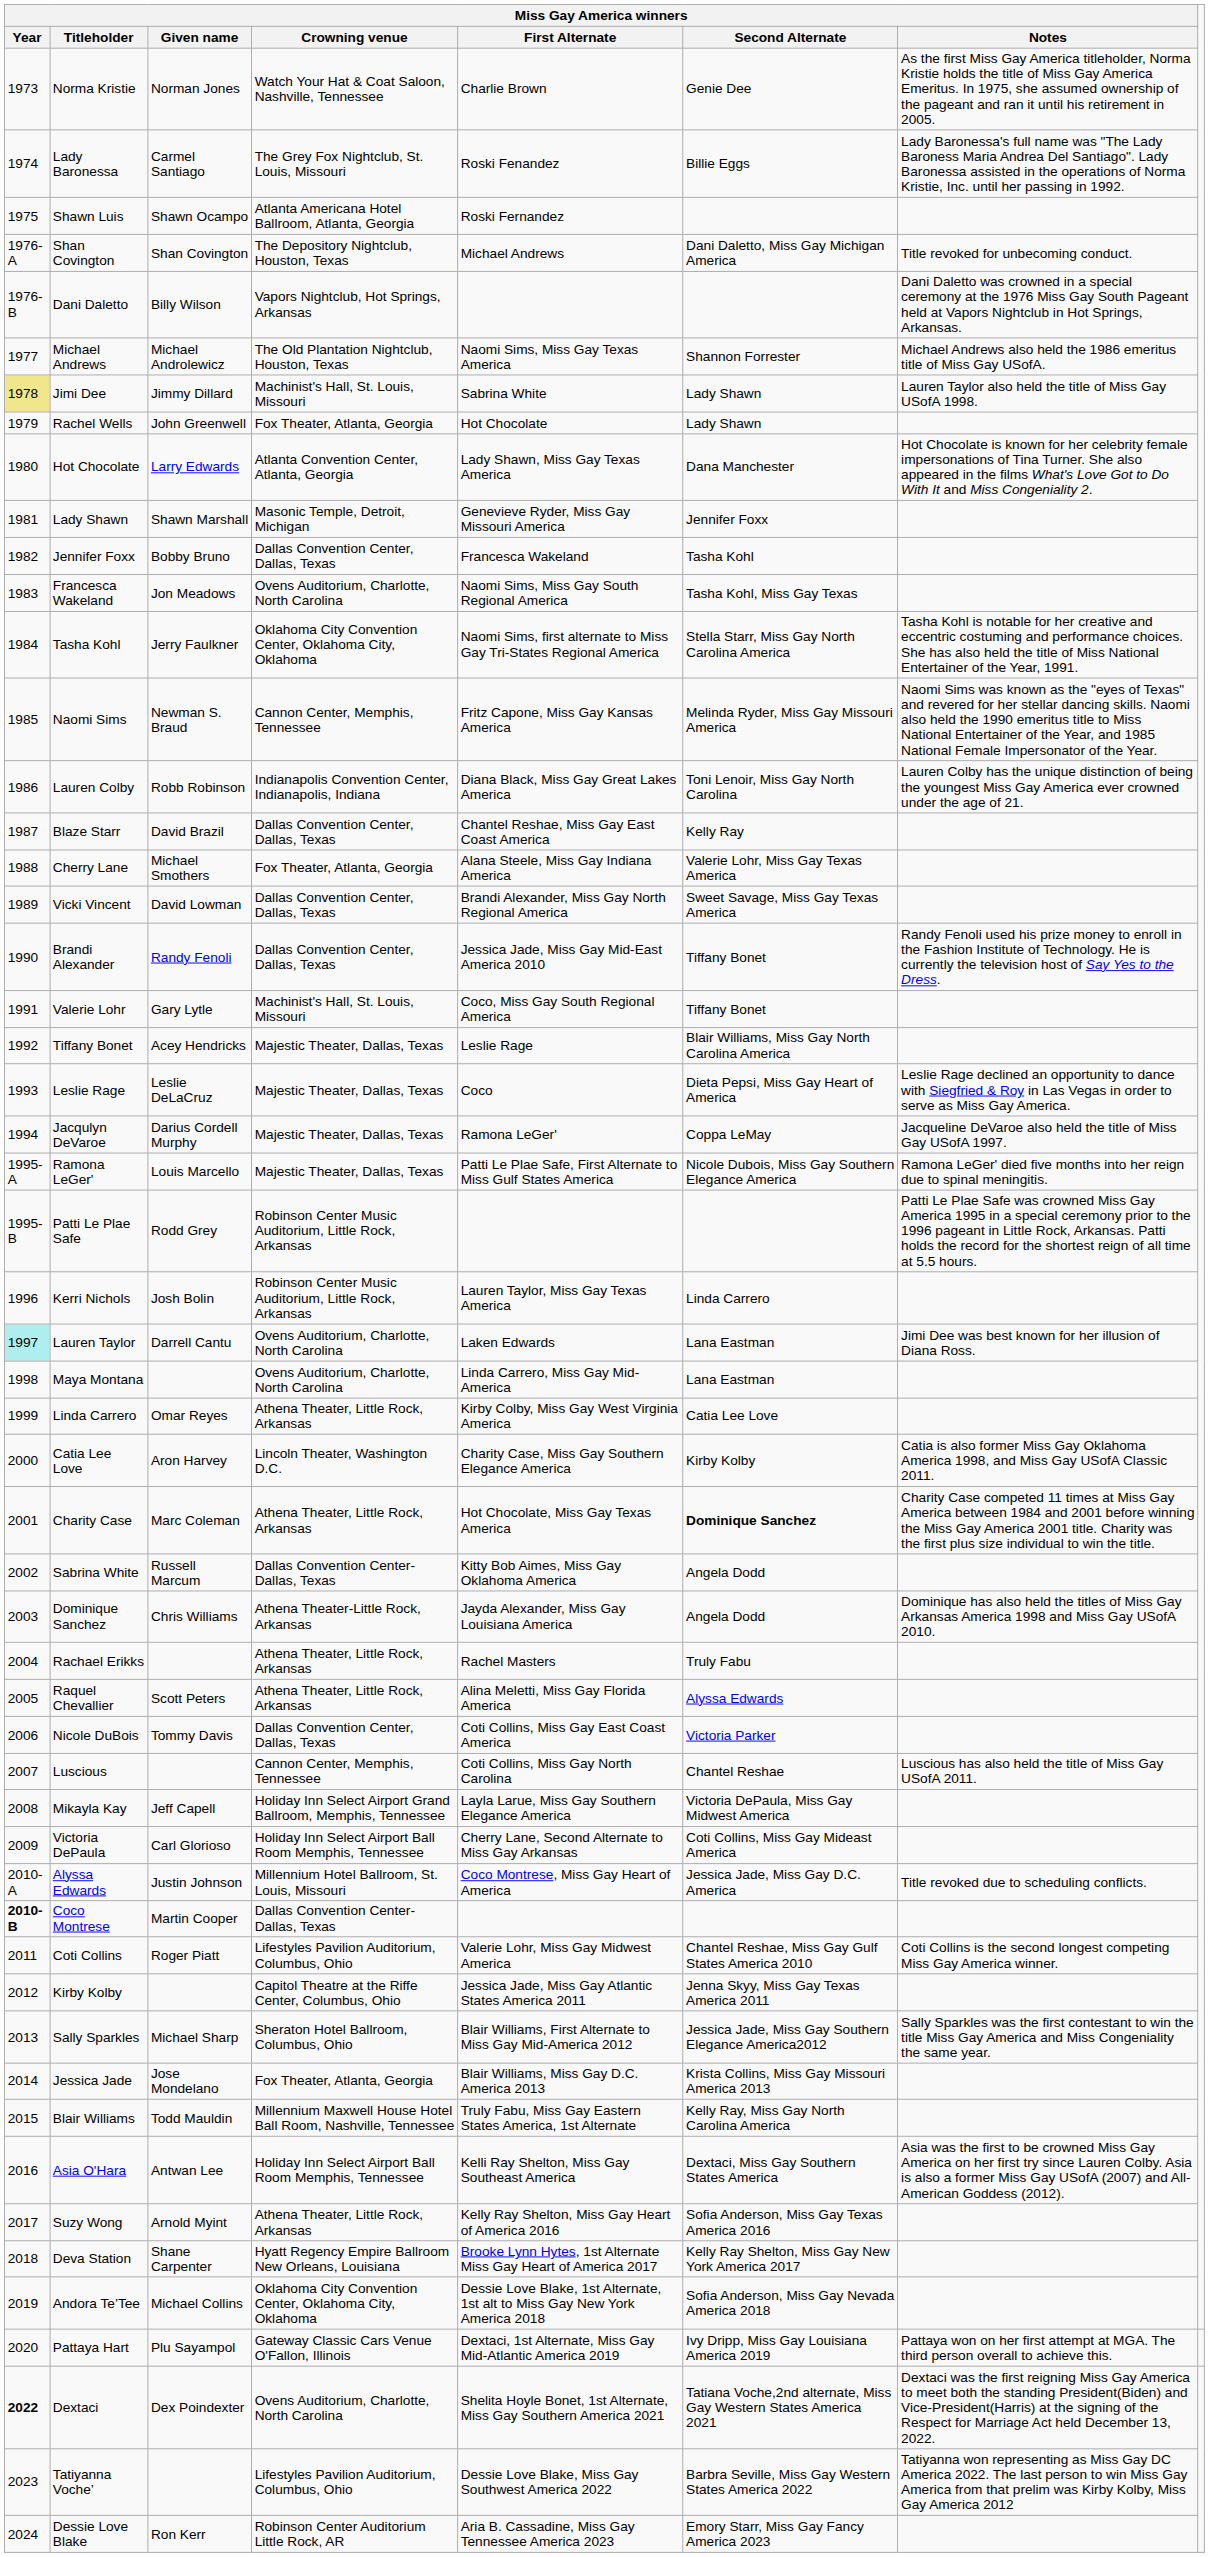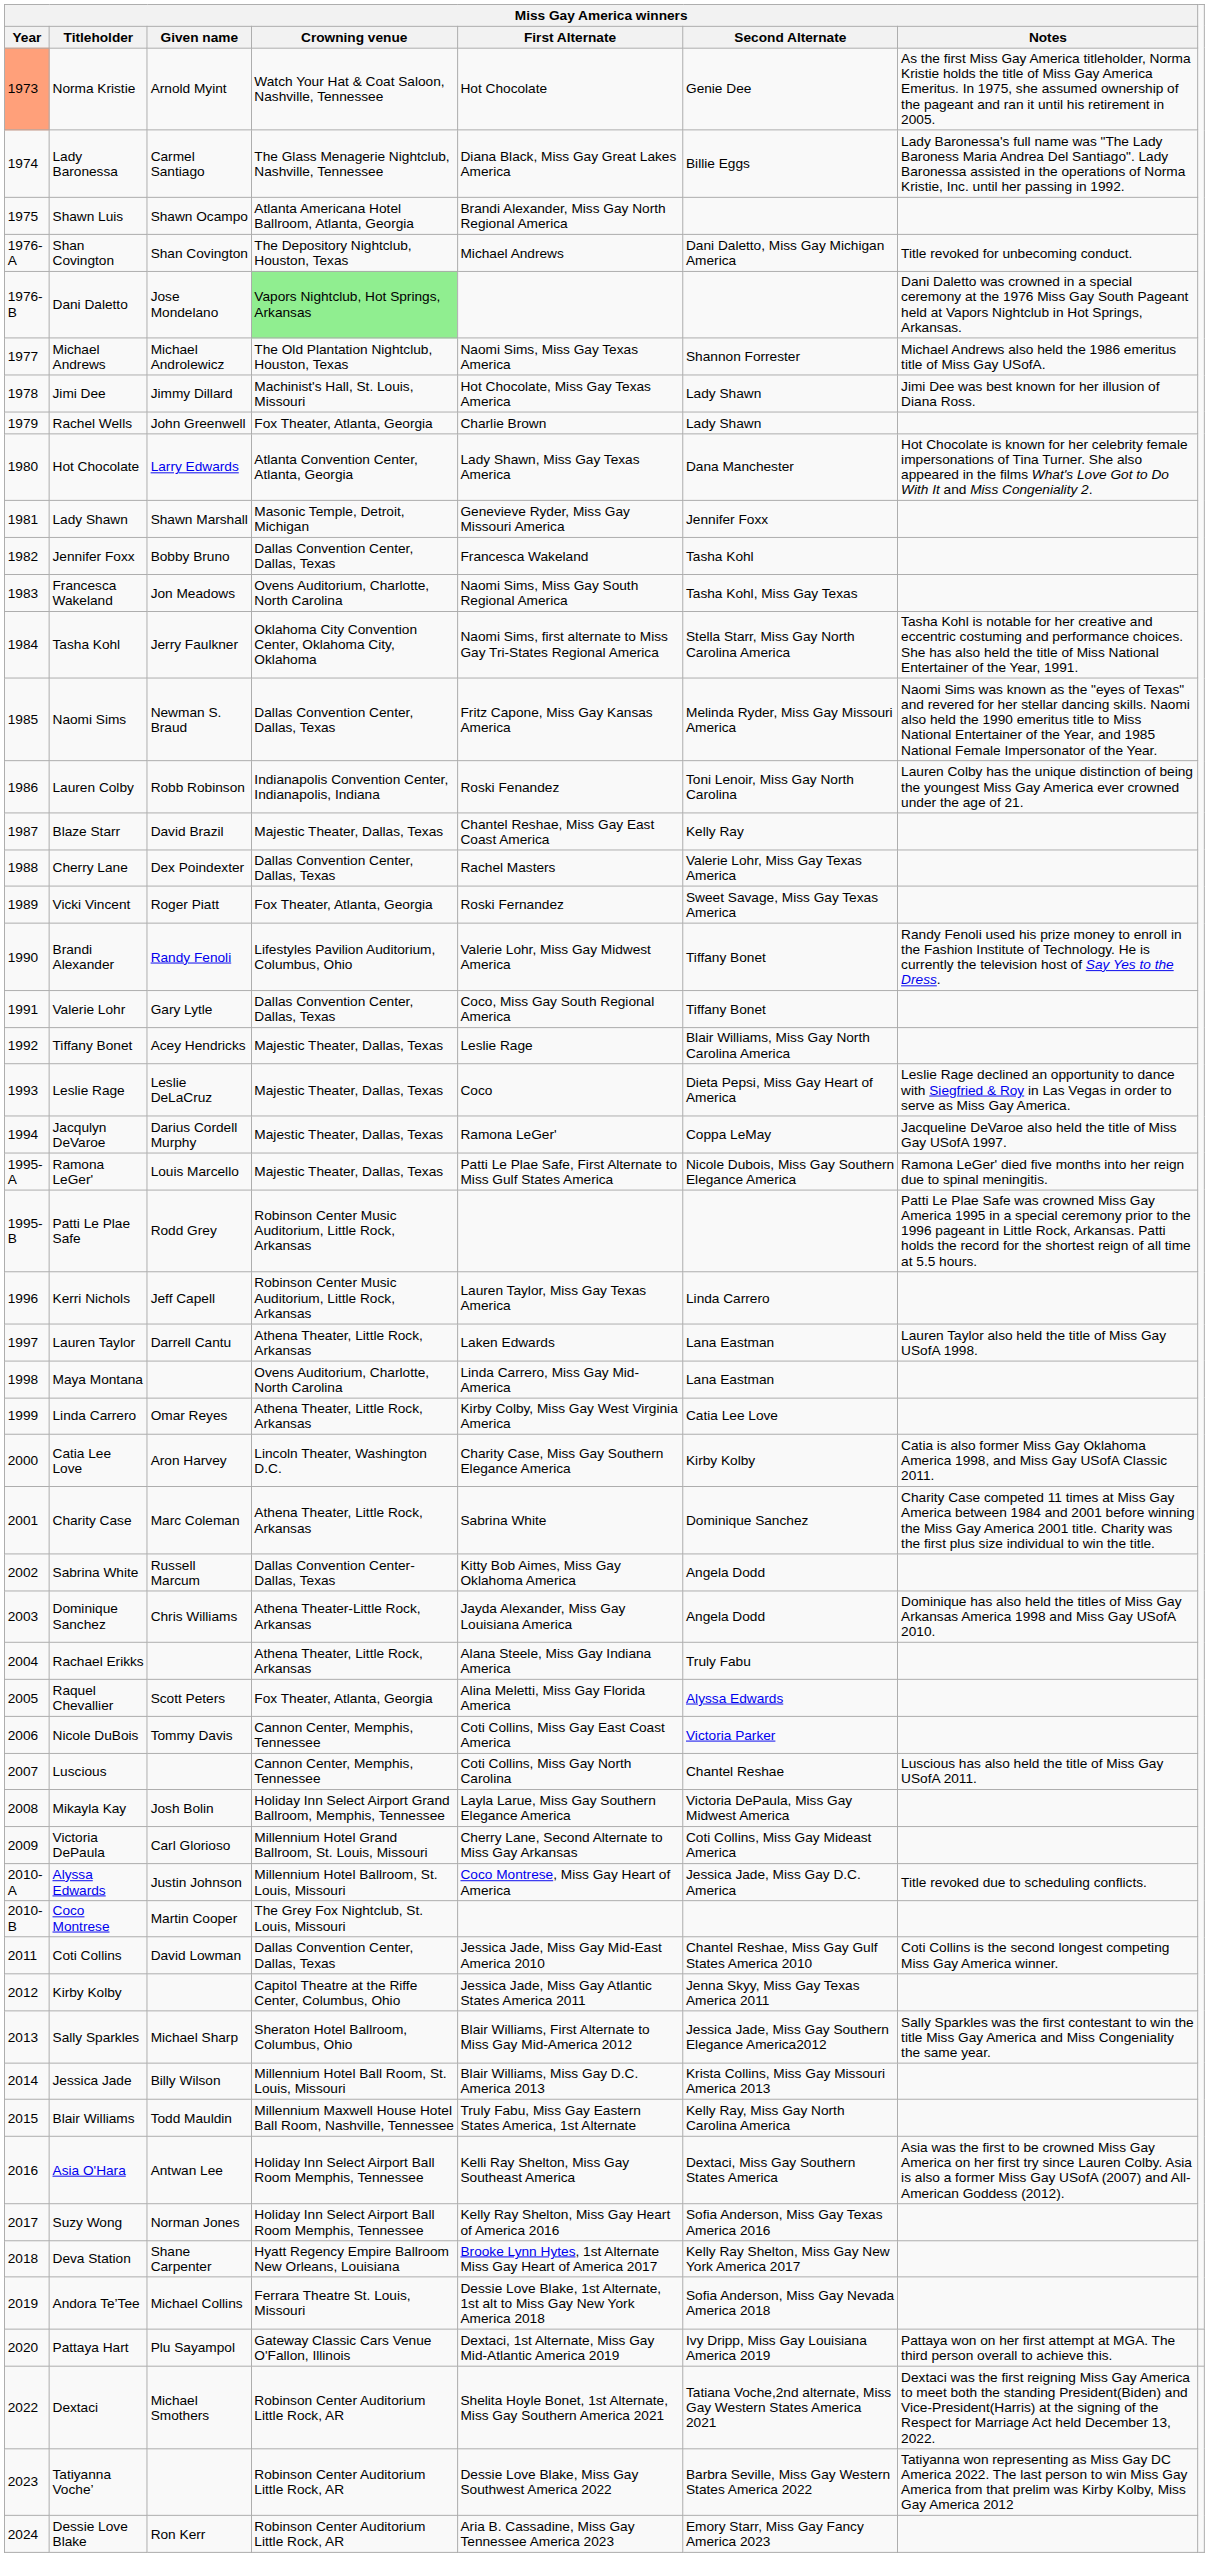Norma Kristie | Miss Gay America winners / Year: no background -> lightsalmon background
Norma Kristie | Miss Gay America winners / Given name: Norman Jones -> Arnold Myint
Norma Kristie | Miss Gay America winners / First Alternate: Charlie Brown -> Hot Chocolate
Lady Baronessa | Miss Gay America winners / Crowning venue: The Grey Fox Nightclub, St. Louis, Missouri -> The Glass Menagerie Nightclub, Nashville, Tennessee
Lady Baronessa | Miss Gay America winners / First Alternate: Roski Fenandez -> Diana Black, Miss Gay Great Lakes America
Shawn Luis | Miss Gay America winners / First Alternate: Roski Fernandez -> Brandi Alexander, Miss Gay North Regional America
Dani Daletto | Miss Gay America winners / Given name: Billy Wilson -> Jose Mondelano
Dani Daletto | Miss Gay America winners / Crowning venue: no background -> lightgreen background
Jimi Dee | Miss Gay America winners / Year: khaki background -> no background
Jimi Dee | Miss Gay America winners / First Alternate: Sabrina White -> Hot Chocolate, Miss Gay Texas America
Jimi Dee | Miss Gay America winners / Notes: Lauren Taylor also held the title of Miss Gay USofA 1998. -> Jimi Dee was best known for her illusion of Diana Ross.
Rachel Wells | Miss Gay America winners / First Alternate: Hot Chocolate -> Charlie Brown
Naomi Sims | Miss Gay America winners / Crowning venue: Cannon Center, Memphis, Tennessee -> Dallas Convention Center, Dallas, Texas
Lauren Colby | Miss Gay America winners / First Alternate: Diana Black, Miss Gay Great Lakes America -> Roski Fenandez
Blaze Starr | Miss Gay America winners / Crowning venue: Dallas Convention Center, Dallas, Texas -> Majestic Theater, Dallas, Texas
Cherry Lane | Miss Gay America winners / Given name: Michael Smothers -> Dex Poindexter
Cherry Lane | Miss Gay America winners / Crowning venue: Fox Theater, Atlanta, Georgia -> Dallas Convention Center, Dallas, Texas
Cherry Lane | Miss Gay America winners / First Alternate: Alana Steele, Miss Gay Indiana America -> Rachel Masters
Vicki Vincent | Miss Gay America winners / Given name: David Lowman -> Roger Piatt
Vicki Vincent | Miss Gay America winners / Crowning venue: Dallas Convention Center, Dallas, Texas -> Fox Theater, Atlanta, Georgia
Vicki Vincent | Miss Gay America winners / First Alternate: Brandi Alexander, Miss Gay North Regional America -> Roski Fernandez
Brandi Alexander | Miss Gay America winners / Crowning venue: Dallas Convention Center, Dallas, Texas -> Lifestyles Pavilion Auditorium, Columbus, Ohio
Brandi Alexander | Miss Gay America winners / First Alternate: Jessica Jade, Miss Gay Mid-East America 2010 -> Valerie Lohr, Miss Gay Midwest America
Valerie Lohr | Miss Gay America winners / Crowning venue: Machinist's Hall, St. Louis, Missouri -> Dallas Convention Center, Dallas, Texas
Kerri Nichols | Miss Gay America winners / Given name: Josh Bolin -> Jeff Capell
Lauren Taylor | Miss Gay America winners / Year: paleturquoise background -> no background
Lauren Taylor | Miss Gay America winners / Crowning venue: Ovens Auditorium, Charlotte, North Carolina -> Athena Theater, Little Rock, Arkansas
Lauren Taylor | Miss Gay America winners / Notes: Jimi Dee was best known for her illusion of Diana Ross. -> Lauren Taylor also held the title of Miss Gay USofA 1998.
Charity Case | Miss Gay America winners / First Alternate: Hot Chocolate, Miss Gay Texas America -> Sabrina White
Charity Case | Miss Gay America winners / Second Alternate: bold -> normal
Rachael Erikks | Miss Gay America winners / First Alternate: Rachel Masters -> Alana Steele, Miss Gay Indiana America
Raquel Chevallier | Miss Gay America winners / Crowning venue: Athena Theater, Little Rock, Arkansas -> Fox Theater, Atlanta, Georgia
Nicole DuBois | Miss Gay America winners / Crowning venue: Dallas Convention Center, Dallas, Texas -> Cannon Center, Memphis, Tennessee
Mikayla Kay | Miss Gay America winners / Given name: Jeff Capell -> Josh Bolin
Victoria DePaula | Miss Gay America winners / Crowning venue: Holiday Inn Select Airport Ball Room Memphis, Tennessee -> Millennium Hotel Grand Ballroom, St. Louis, Missouri
Coco Montrese | Miss Gay America winners / Year: bold -> normal
Coco Montrese | Miss Gay America winners / Crowning venue: Dallas Convention Center-Dallas, Texas -> The Grey Fox Nightclub, St. Louis, Missouri
Coti Collins | Miss Gay America winners / Given name: Roger Piatt -> David Lowman
Coti Collins | Miss Gay America winners / Crowning venue: Lifestyles Pavilion Auditorium, Columbus, Ohio -> Dallas Convention Center, Dallas, Texas
Coti Collins | Miss Gay America winners / First Alternate: Valerie Lohr, Miss Gay Midwest America -> Jessica Jade, Miss Gay Mid-East America 2010
Jessica Jade | Miss Gay America winners / Given name: Jose Mondelano -> Billy Wilson
Jessica Jade | Miss Gay America winners / Crowning venue: Fox Theater, Atlanta, Georgia -> Millennium Hotel Ball Room, St. Louis, Missouri
Suzy Wong | Miss Gay America winners / Given name: Arnold Myint -> Norman Jones
Suzy Wong | Miss Gay America winners / Crowning venue: Athena Theater, Little Rock, Arkansas -> Holiday Inn Select Airport Ball Room Memphis, Tennessee
Andora Te’Tee | Miss Gay America winners / Crowning venue: Oklahoma City Convention Center, Oklahoma City, Oklahoma -> Ferrara Theatre St. Louis, Missouri
Dextaci | Miss Gay America winners / Year: bold -> normal
Dextaci | Miss Gay America winners / Given name: Dex Poindexter -> Michael Smothers
Dextaci | Miss Gay America winners / Crowning venue: Ovens Auditorium, Charlotte, North Carolina -> Robinson Center Auditorium Little Rock, AR
Tatiyanna Voche’ | Miss Gay America winners / Crowning venue: Lifestyles Pavilion Auditorium, Columbus, Ohio -> Robinson Center Auditorium Little Rock, AR
